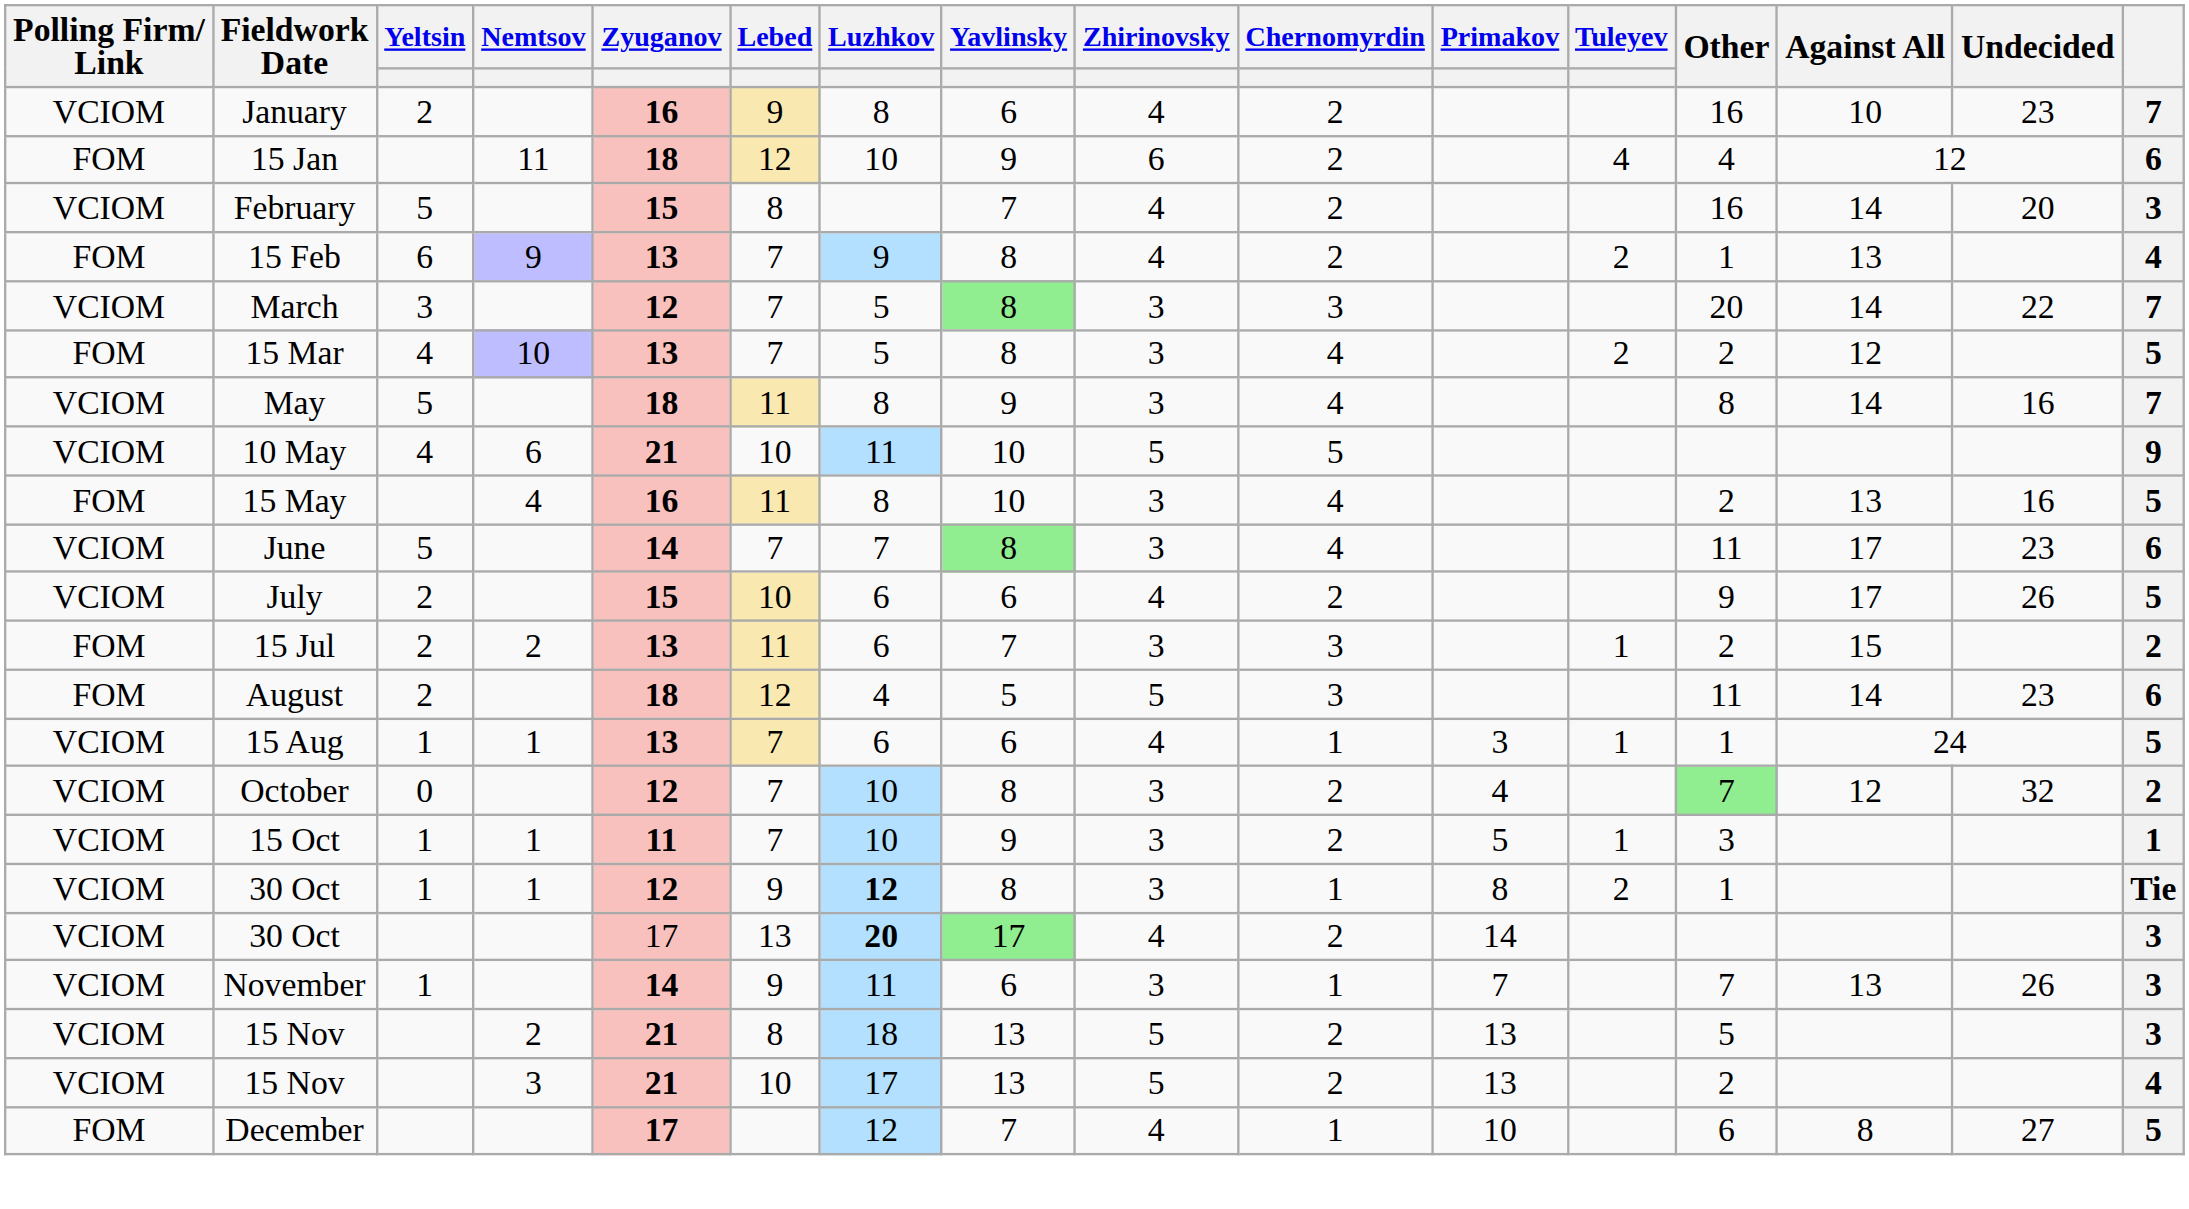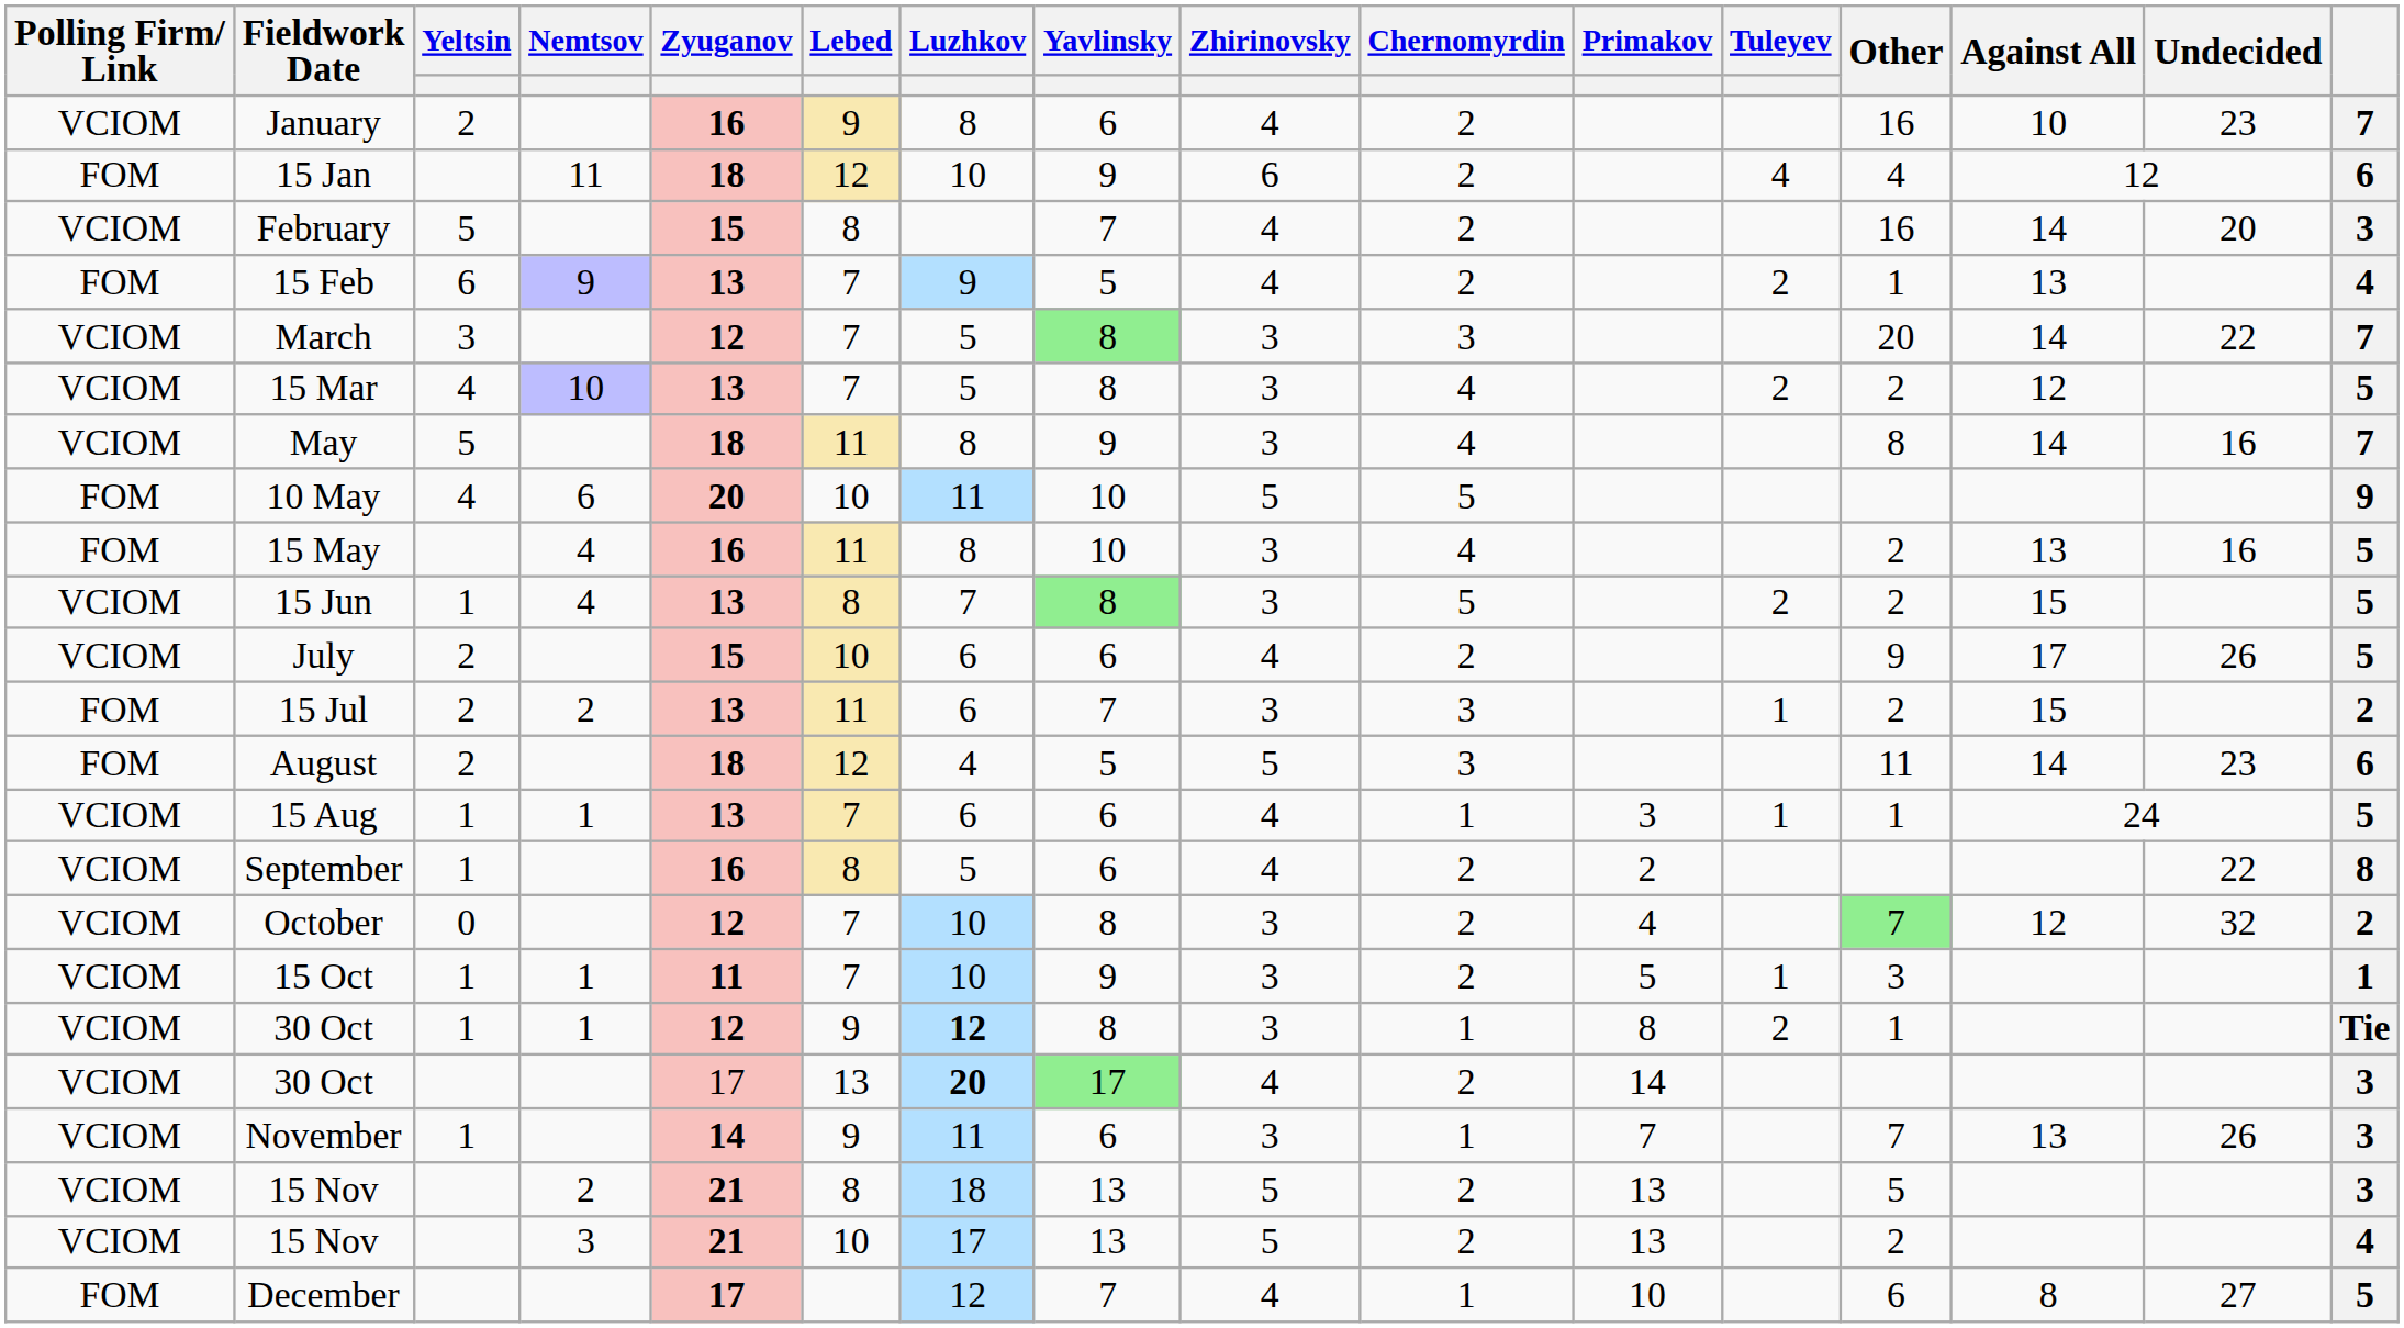15 Feb | Yavlinsky: 8 -> 5
15 Mar | Polling Firm/ Link: FOM -> VCIOM
10 May | Polling Firm/ Link: VCIOM -> FOM
10 May | Zyuganov: 21 -> 20
- row: VCIOM | June | 5 | 14 | 7 | 7 | 8 | 3 | 4 | 11 | 17 | 23 | 6
+ row: VCIOM | 15 Jun | 1 | 4 | 13 | 8 | 7 | 8 | 3 | 5 | 2 | 2 | 15 | 5
+ row: VCIOM | September | 1 | 16 | 8 | 5 | 6 | 4 | 2 | 2 | 22 | 8
